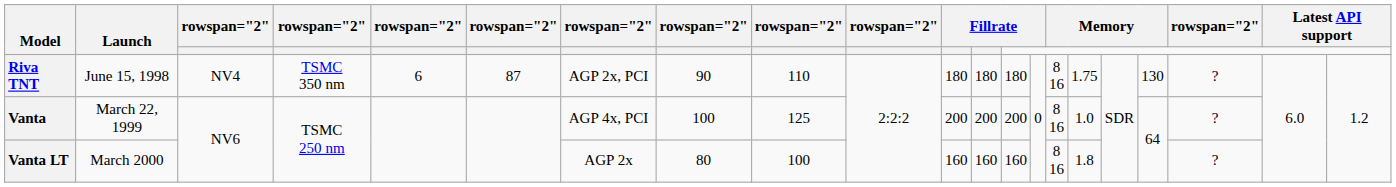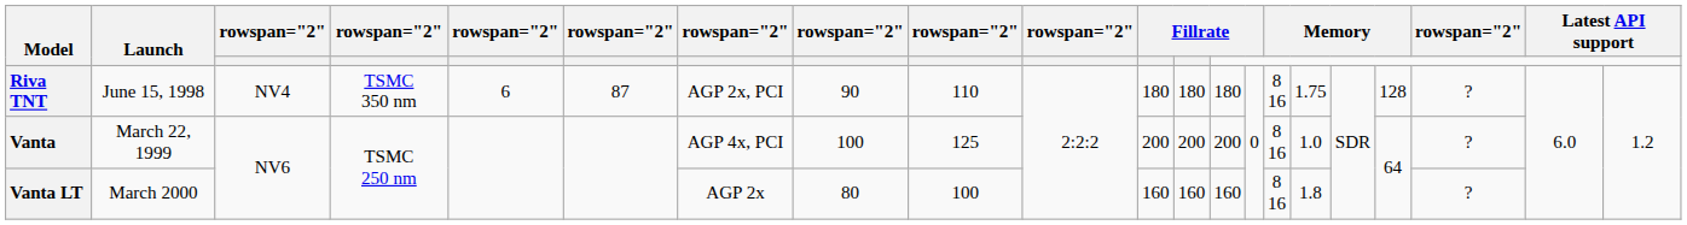Riva TNT | column 18: 130 -> 128
